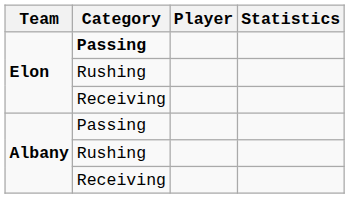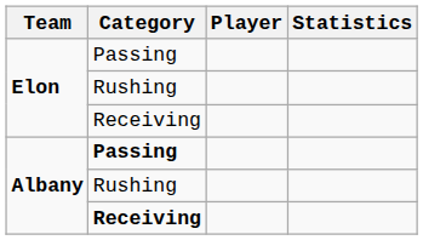Elon / Passing | Category: bold -> normal
Albany / Passing | Category: normal -> bold
Albany / Receiving | Category: normal -> bold
